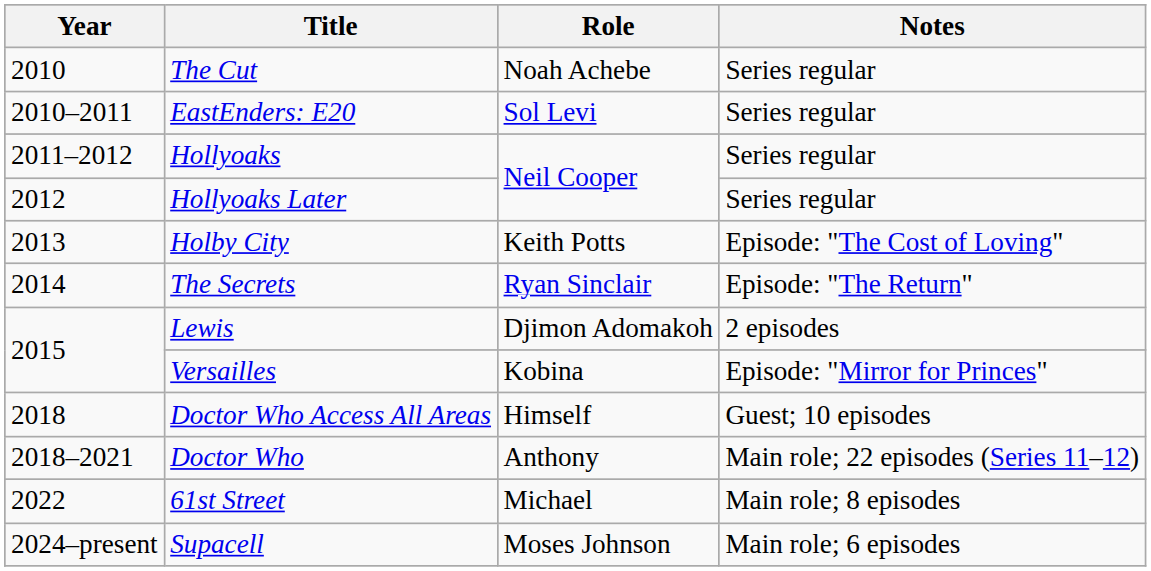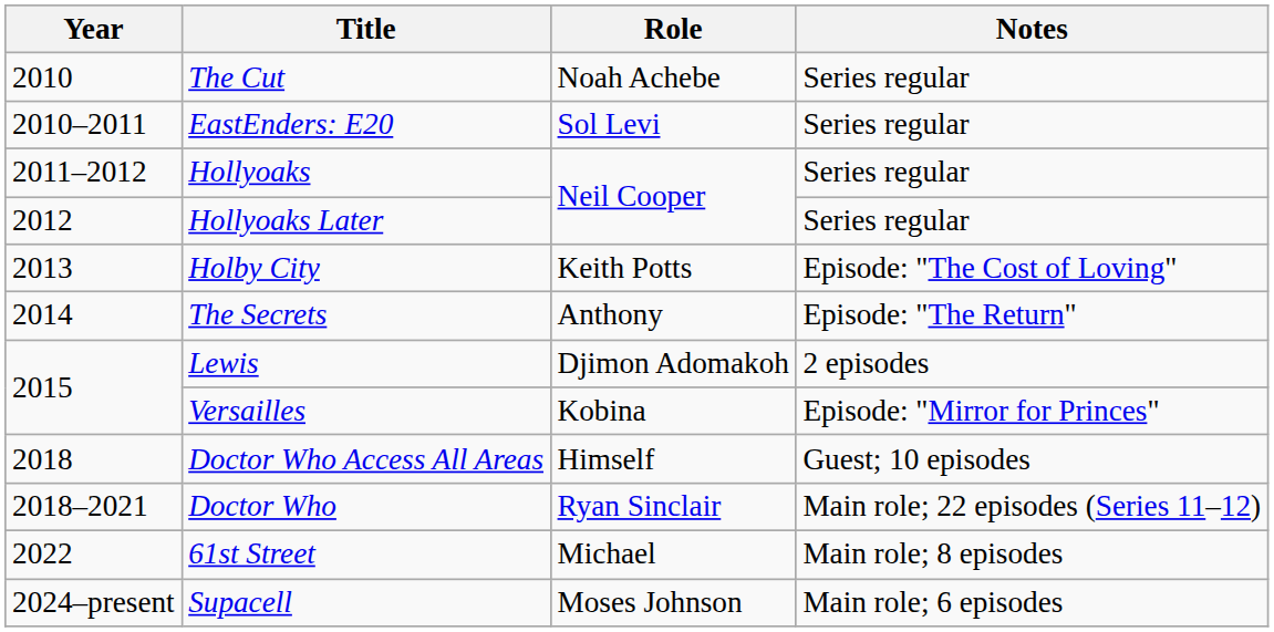The Secrets | Role: Ryan Sinclair -> Anthony
Doctor Who | Role: Anthony -> Ryan Sinclair
